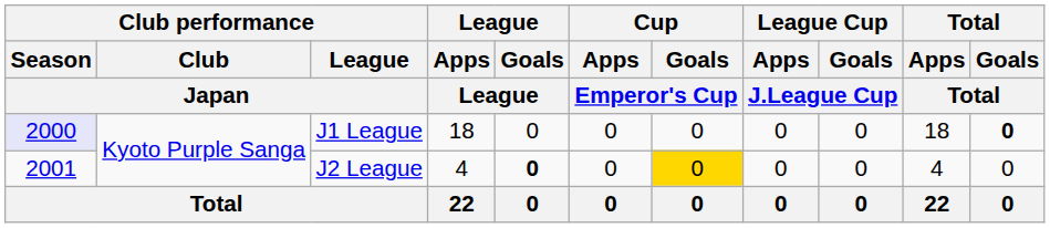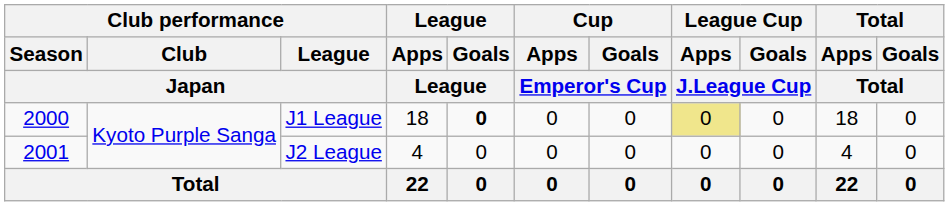J1 League | Club performance / Season / Japan: lavender background -> no background
J1 League | League / Goals / League: normal -> bold
J1 League | League Cup / Apps / J.League Cup: no background -> khaki background
J1 League | Total / Goals / Total: bold -> normal
J2 League | League / Goals / League: bold -> normal
J2 League | Cup / Goals / Emperor's Cup: gold background -> no background
